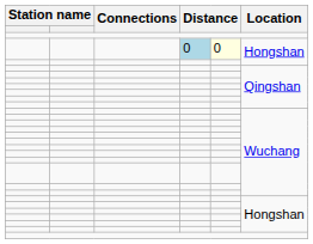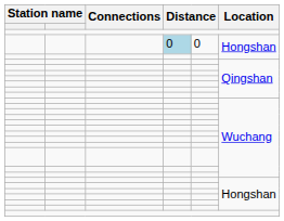row 4 | column 5: lightyellow background -> no background
